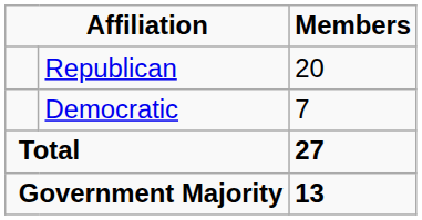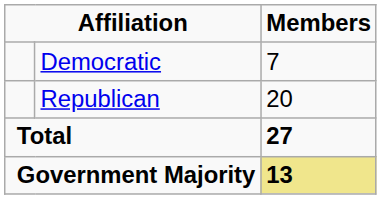rows swapped: Democratic <-> Republican
Government Majority | Members: no background -> khaki background
